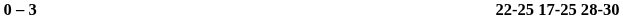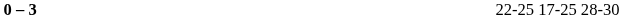row 1 | column 2: bold -> normal
